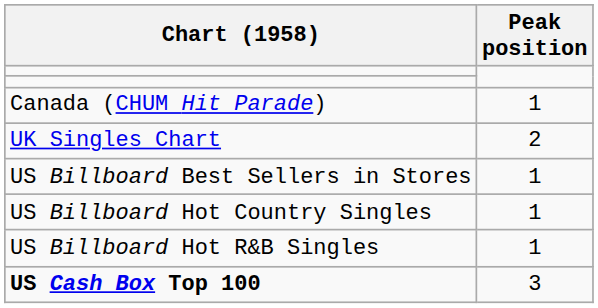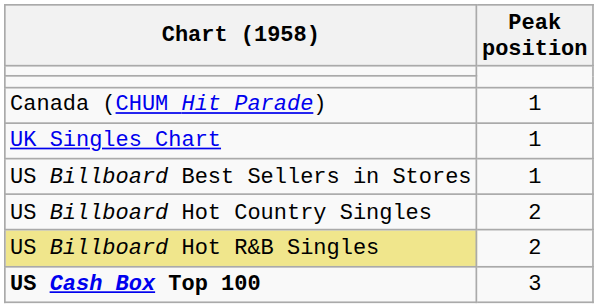row 5 | Peak position: 2 -> 1
row 7 | Peak position: 1 -> 2
row 8 | Chart (1958): no background -> khaki background
row 8 | Peak position: 1 -> 2
